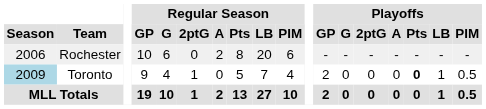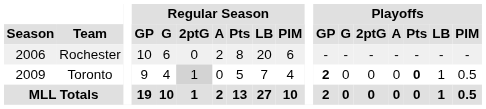Toronto | Season: lightblue background -> no background
Toronto | Regular Season / 2ptG: no background -> lightgrey background
Toronto | Playoffs / GP: normal -> bold
